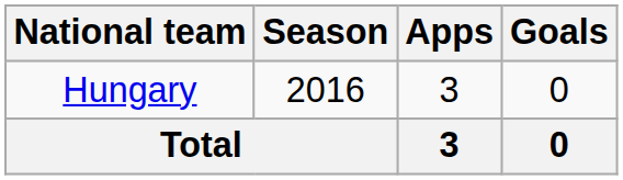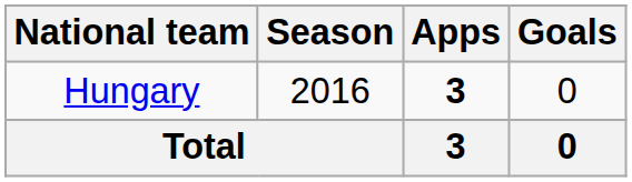Hungary | Apps: normal -> bold
